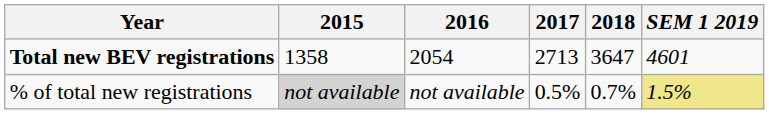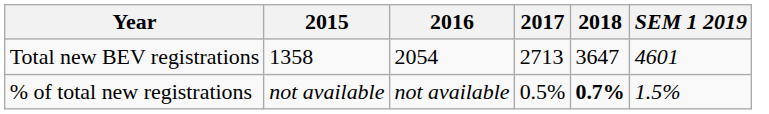row 2 | Year: bold -> normal
row 3 | 2015: lightgrey background -> no background
row 3 | 2018: normal -> bold
row 3 | SEM 1 2019: khaki background -> no background
